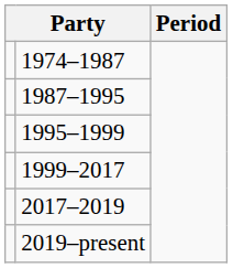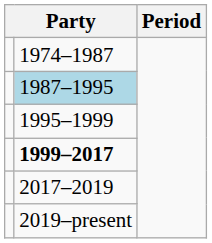1987–1995 | column 2: no background -> lightblue background
1999–2017 | column 2: normal -> bold
